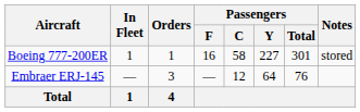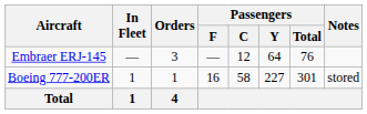rows swapped: Boeing 777-200ER <-> Embraer ERJ-145
